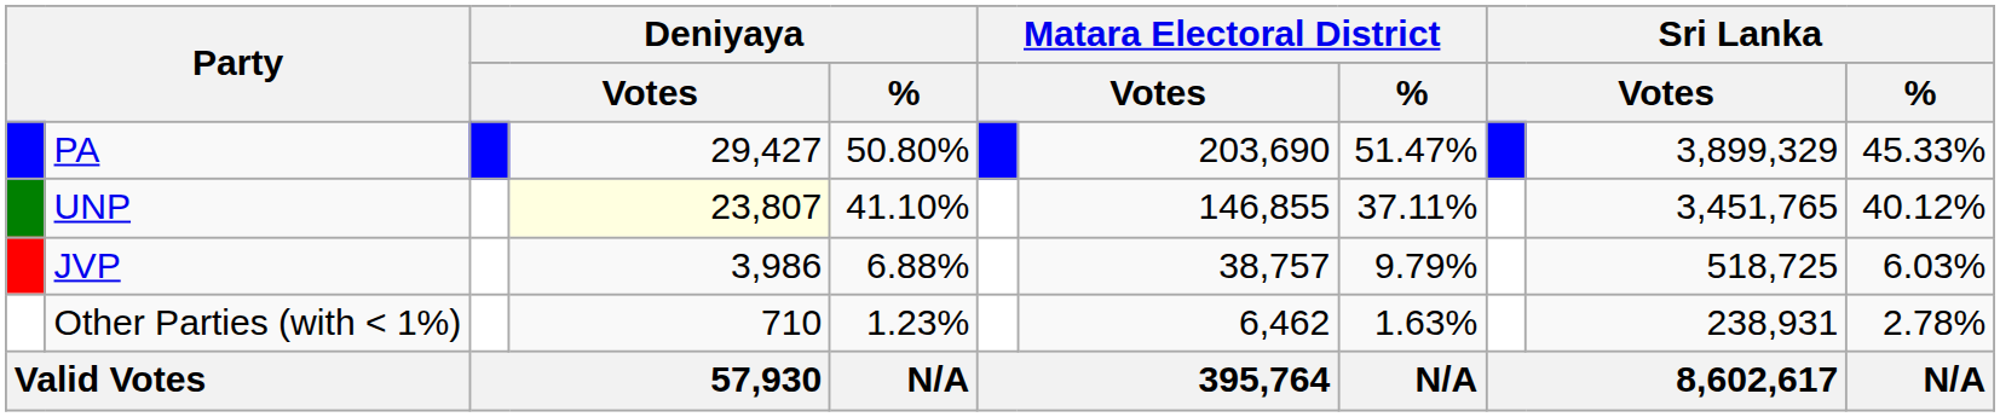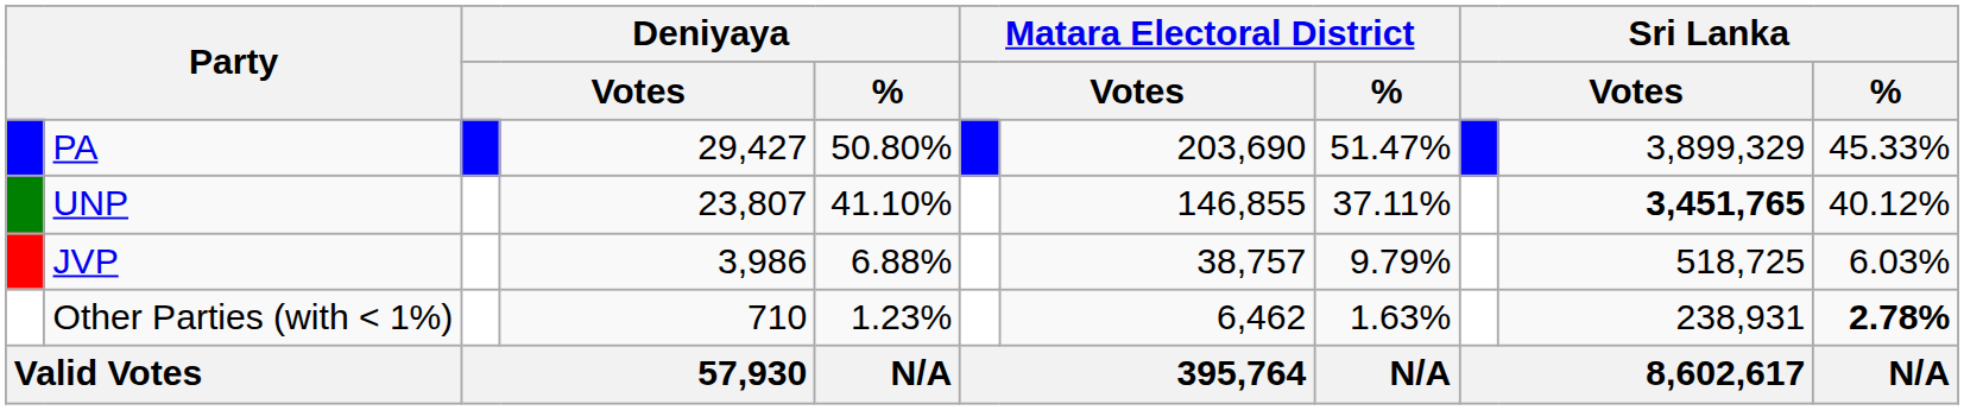UNP | column 4: lightyellow background -> no background
UNP | column 10: normal -> bold
Other Parties (with < 1%) | Sri Lanka / %: normal -> bold
